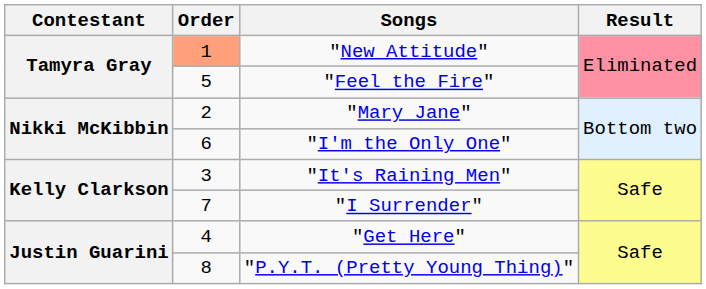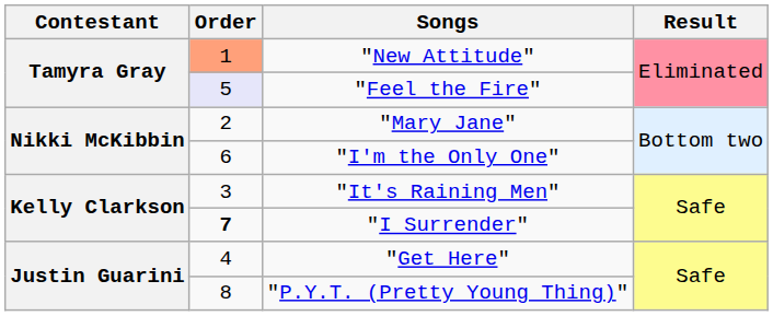"Feel the Fire" | Order: no background -> lavender background
"I Surrender" | Order: normal -> bold
